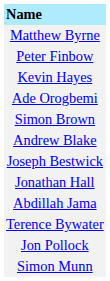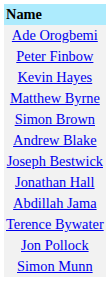row 2 | column 1: Matthew Byrne -> Ade Orogbemi
row 5 | column 1: Ade Orogbemi -> Matthew Byrne
